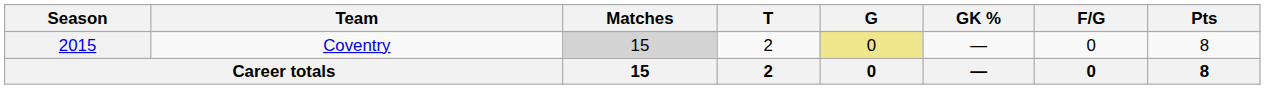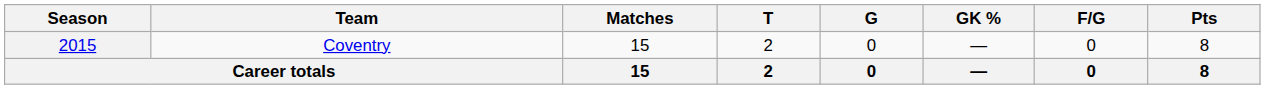2015 | Matches: lightgrey background -> no background
2015 | G: khaki background -> no background
